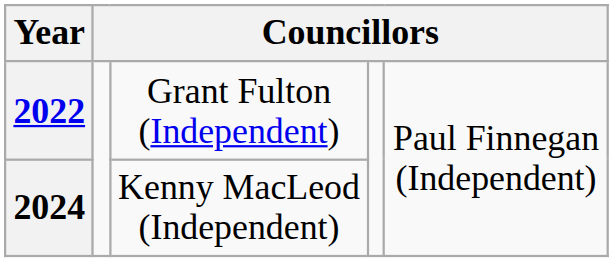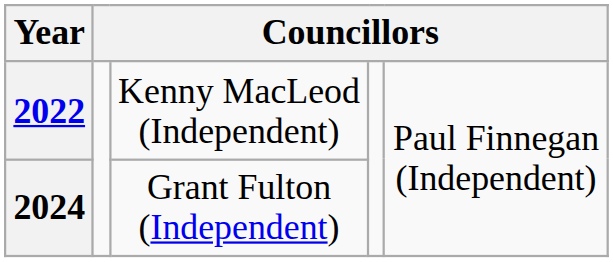2022 | column 3: Grant Fulton (Independent) -> Kenny MacLeod (Independent)
2024 | column 3: Kenny MacLeod (Independent) -> Grant Fulton (Independent)
